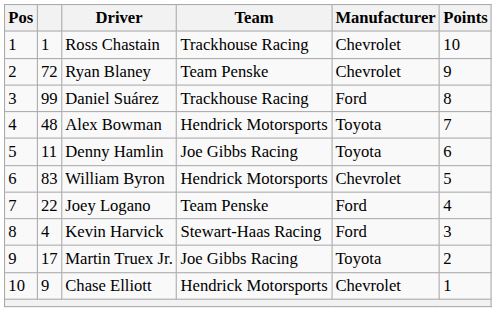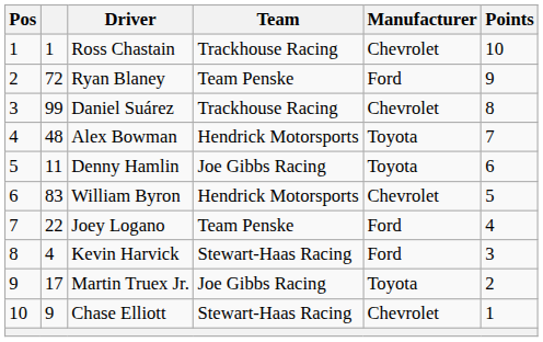Ryan Blaney | Manufacturer: Chevrolet -> Ford
Daniel Suárez | Manufacturer: Ford -> Chevrolet
Chase Elliott | Team: Hendrick Motorsports -> Stewart-Haas Racing
